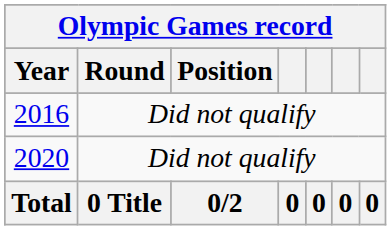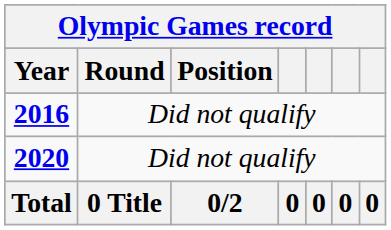2016 | Year: normal -> bold
2020 | Year: normal -> bold
